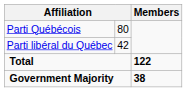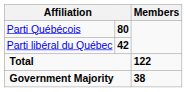Parti Québécois | column 2: normal -> bold
Parti libéral du Québec | column 2: normal -> bold
